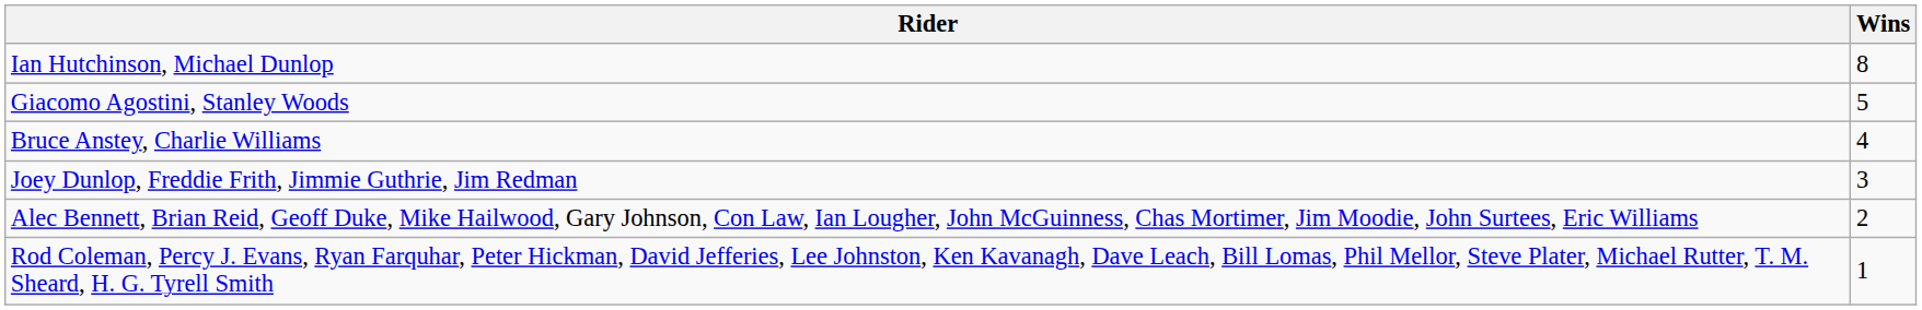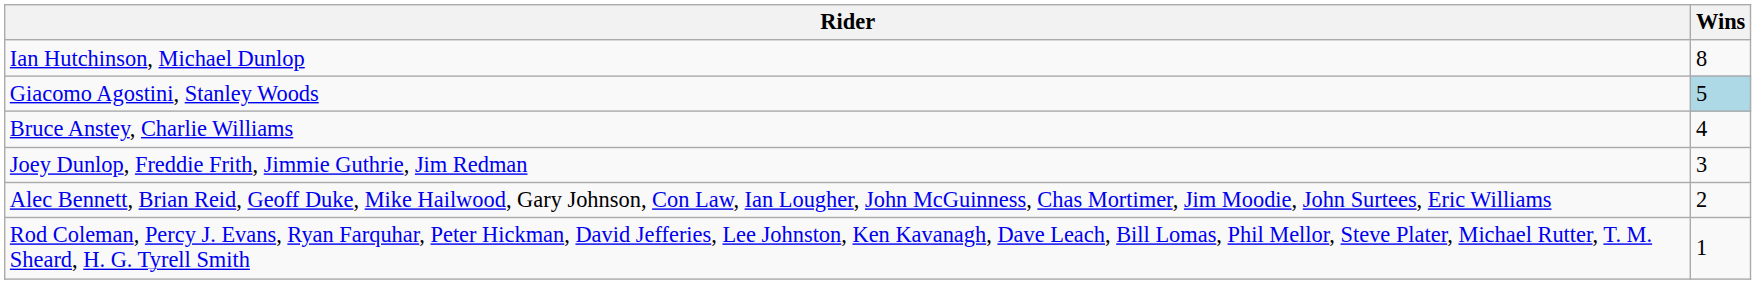Giacomo Agostini, Stanley Woods | Wins: no background -> lightblue background
